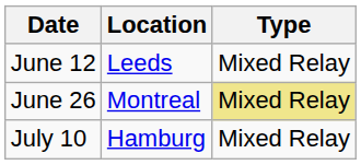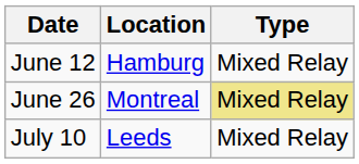June 12 | Location: Leeds -> Hamburg
July 10 | Location: Hamburg -> Leeds
